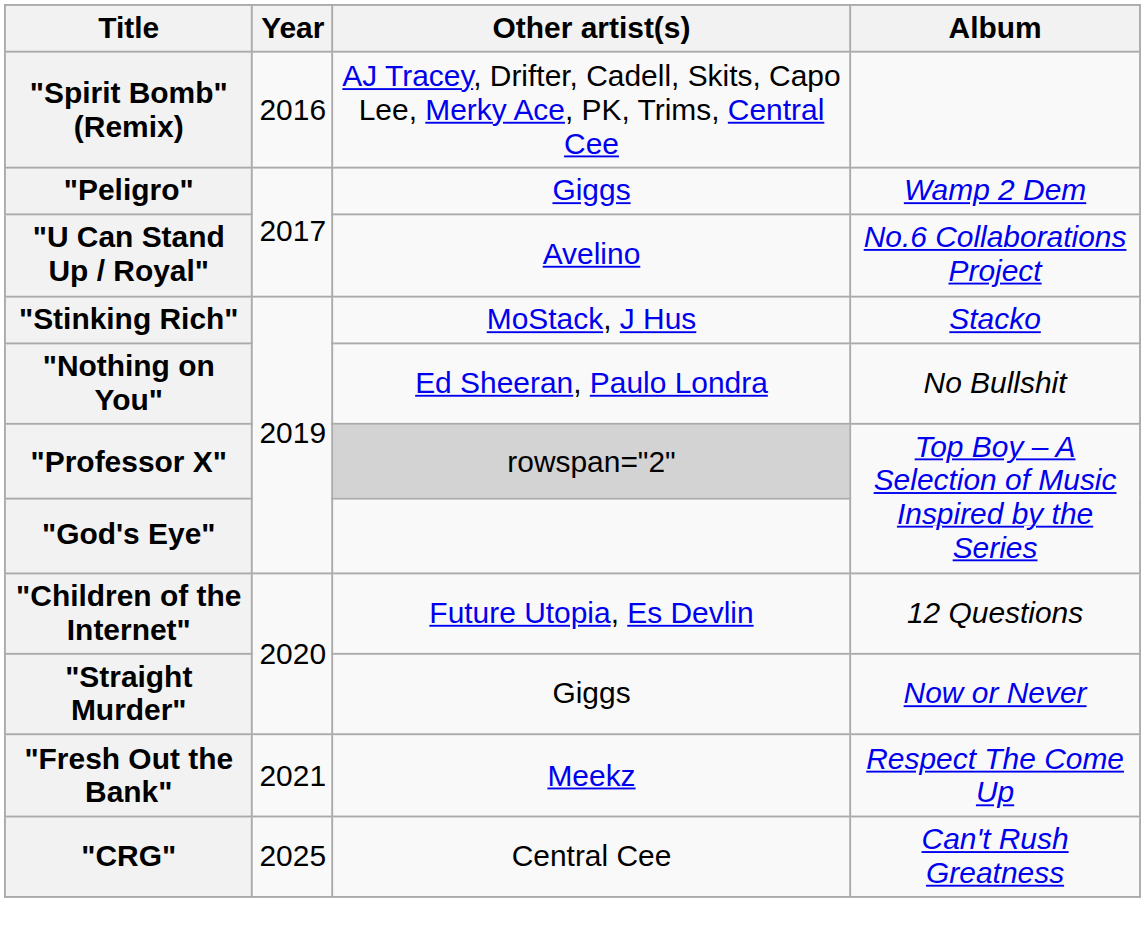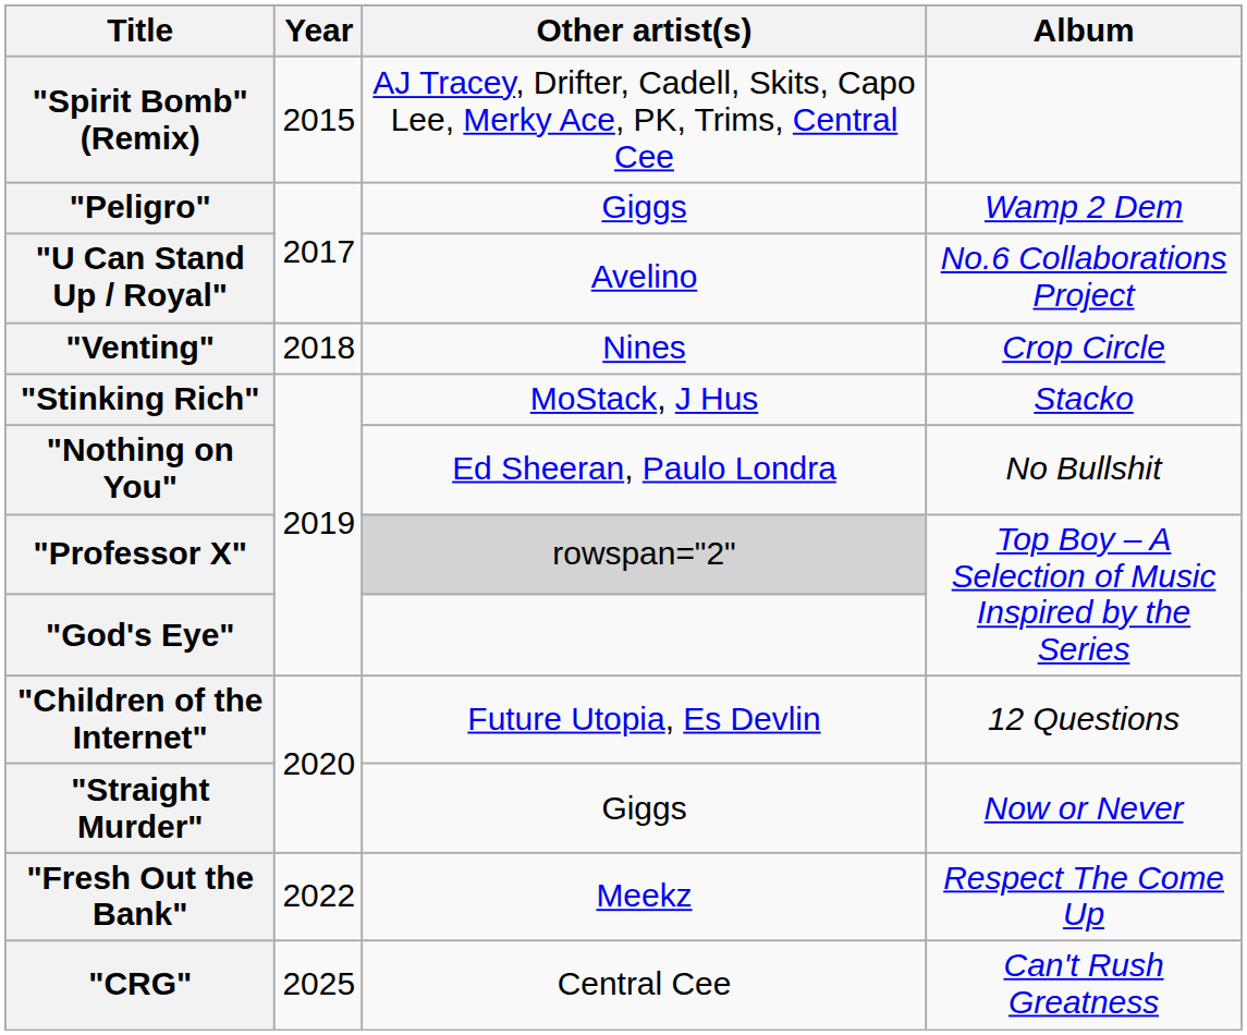"Spirit Bomb" (Remix) | Year: 2016 -> 2015
+ row: "Venting" | 2018 | Nines | Crop Circle
"Fresh Out the Bank" | Year: 2021 -> 2022
